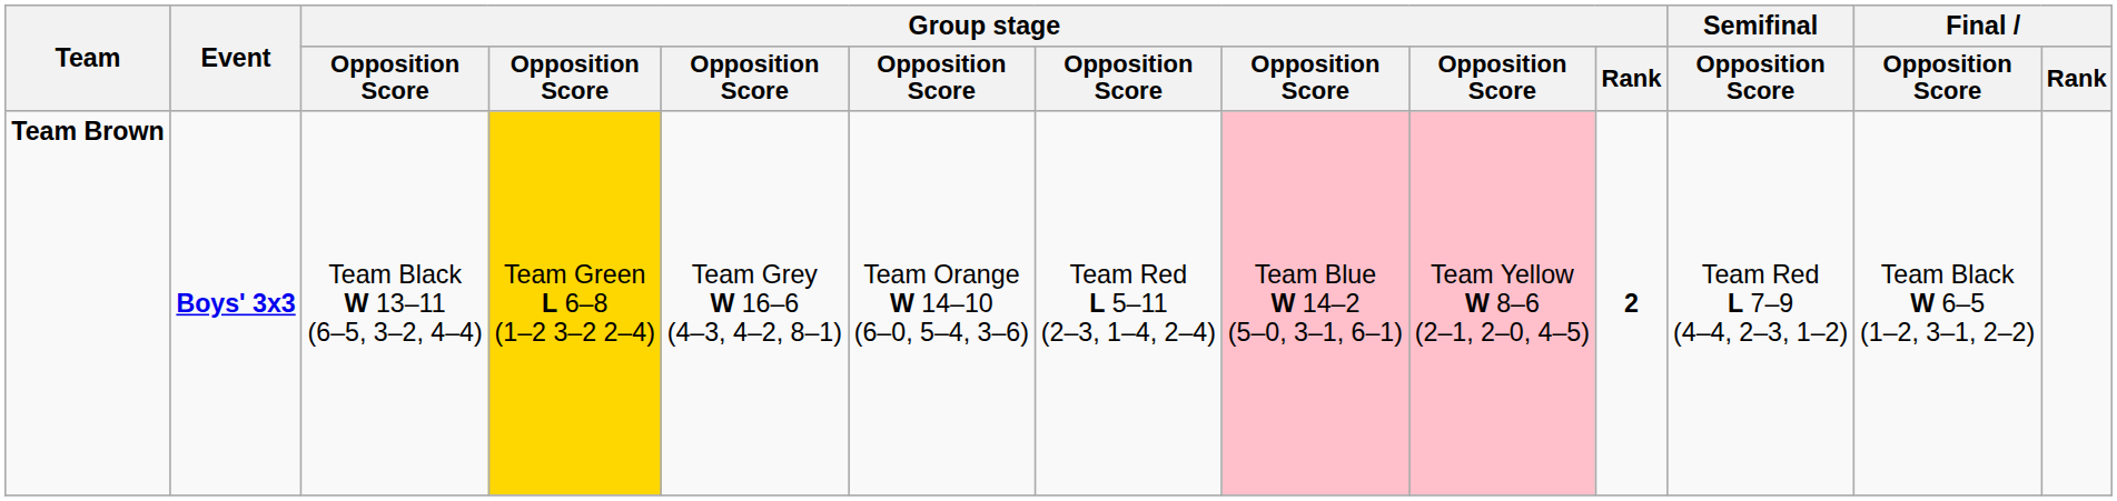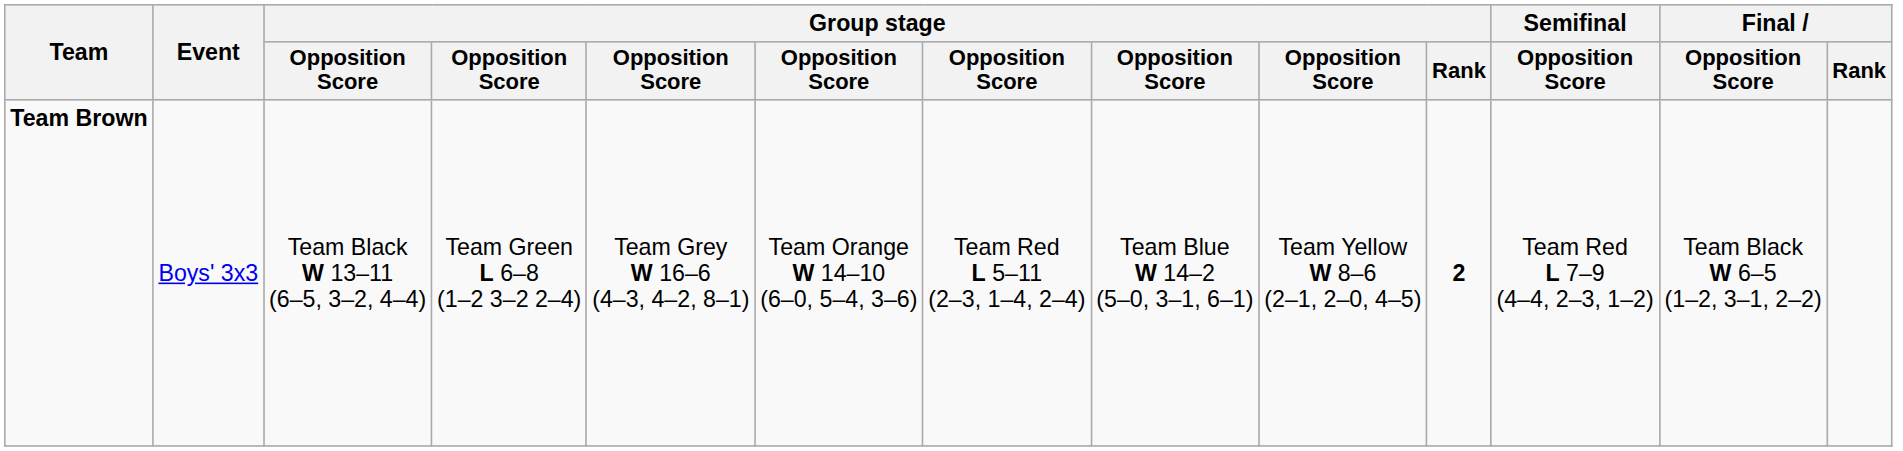Team Brown | Event: bold -> normal
Team Brown | column 4: gold background -> no background
Team Brown | column 8: pink background -> no background
Team Brown | column 9: pink background -> no background
